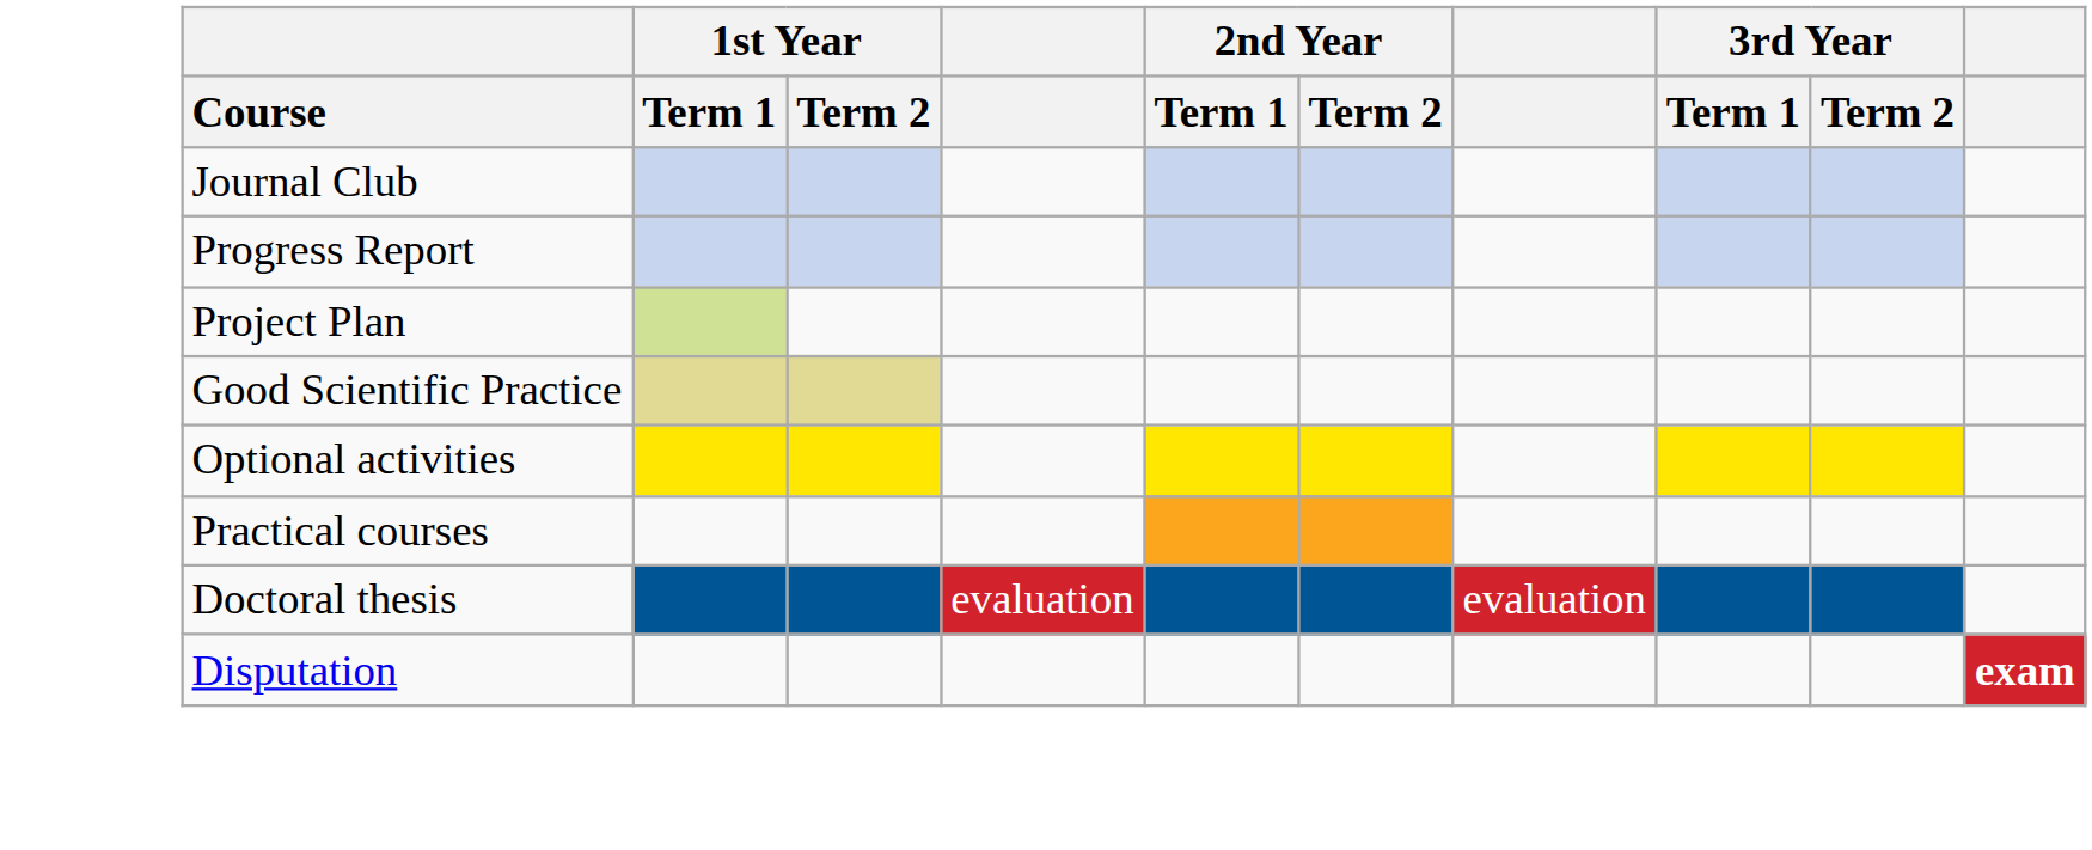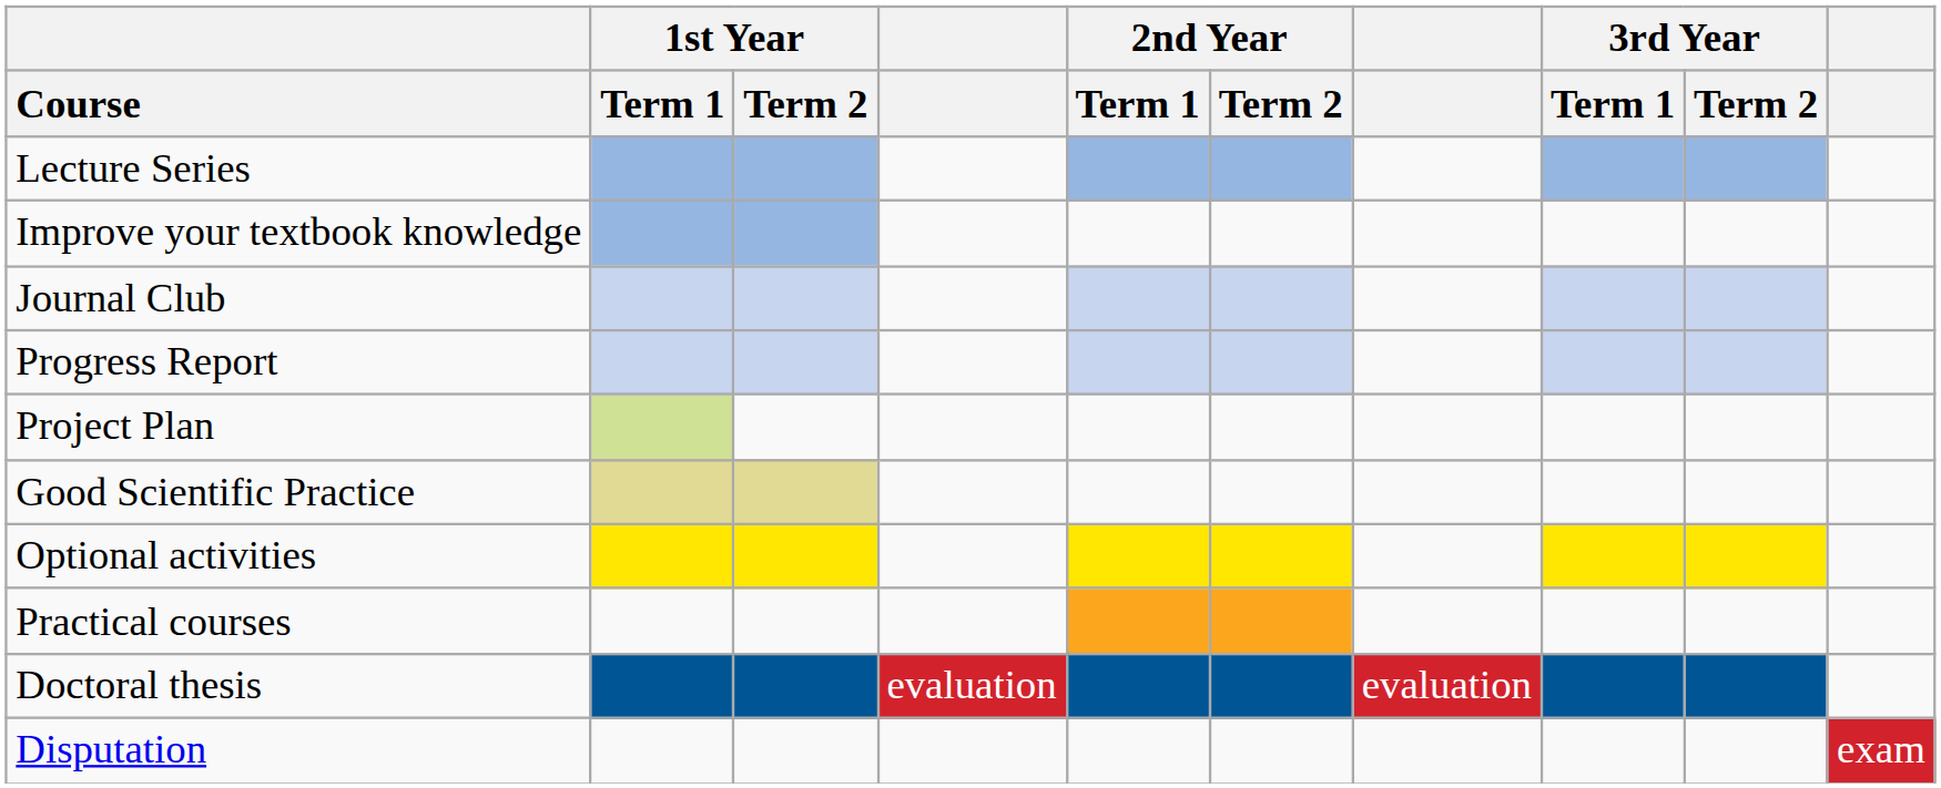+ row: Lecture Series
+ row: Improve your textbook knowledge
Disputation | column 10: bold -> normal
